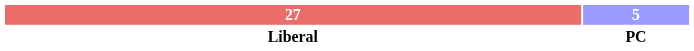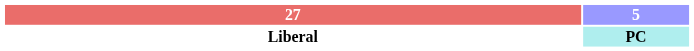Liberal | 5: no background -> paleturquoise background
